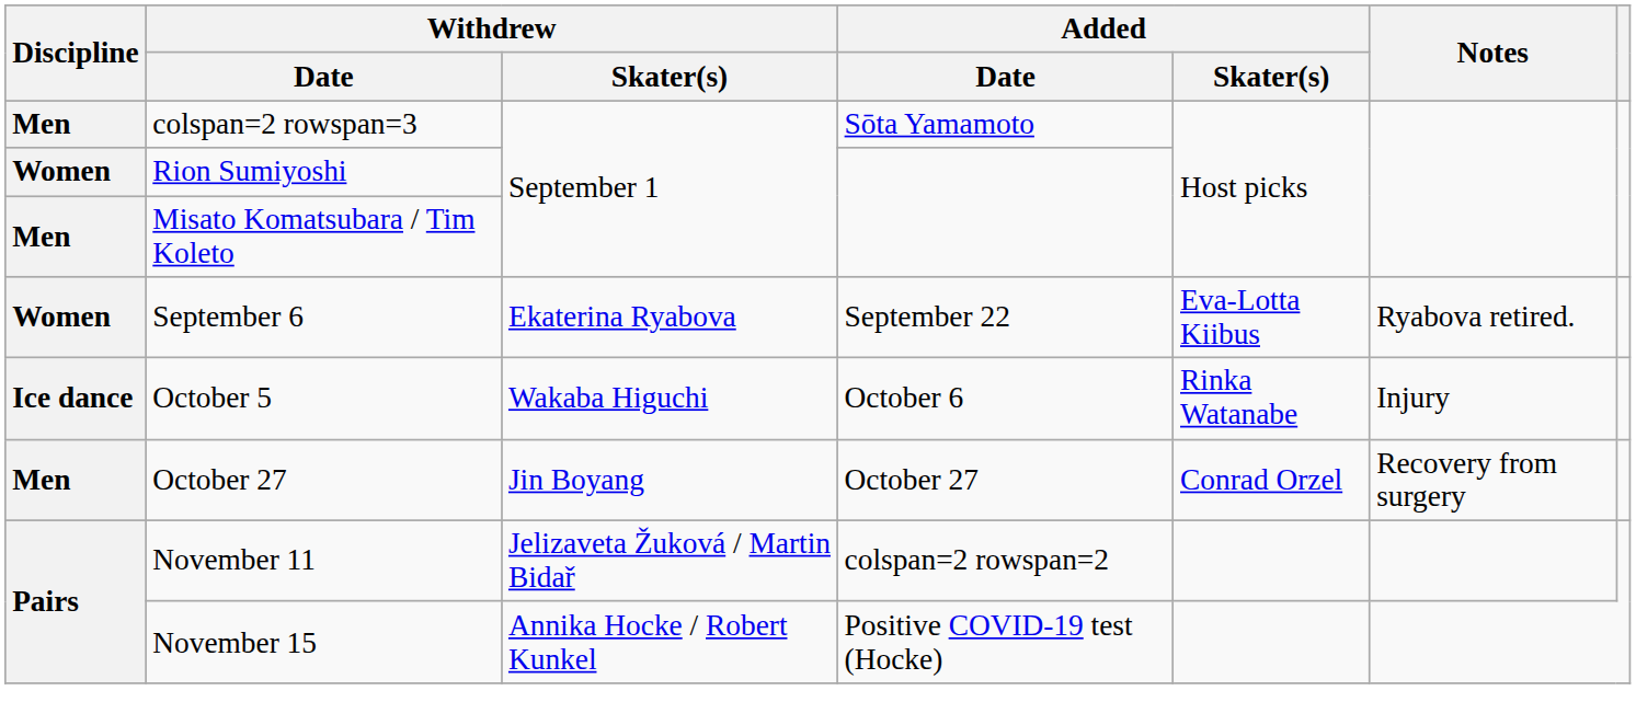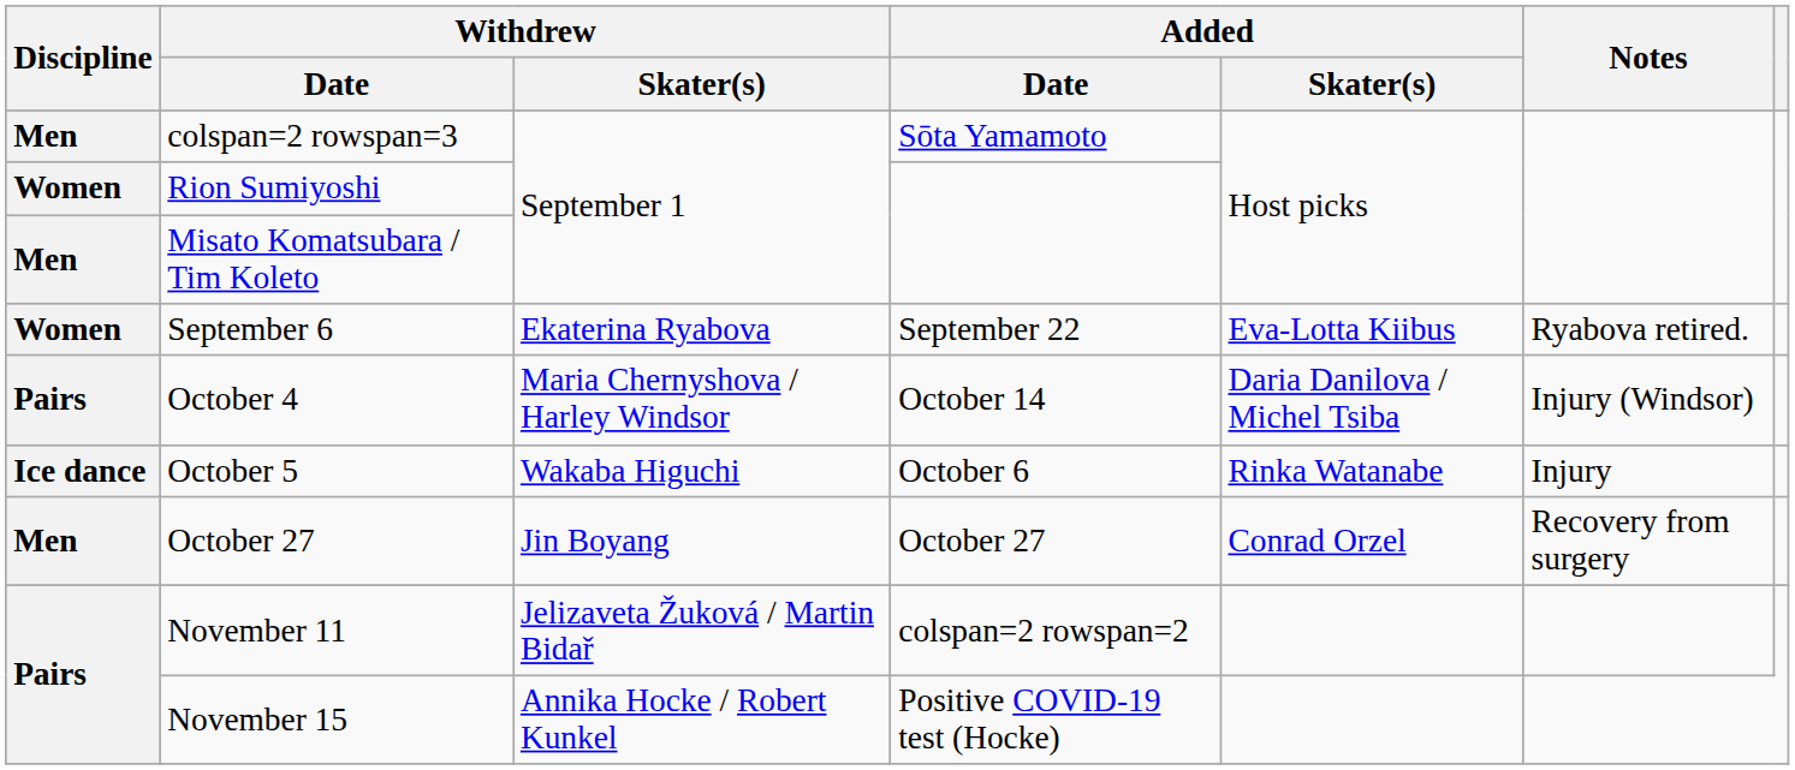+ row: Pairs | October 4 | Maria Chernyshova / Harley Windsor | October 14 | Daria Danilova / Michel Tsiba | Injury (Windsor)
